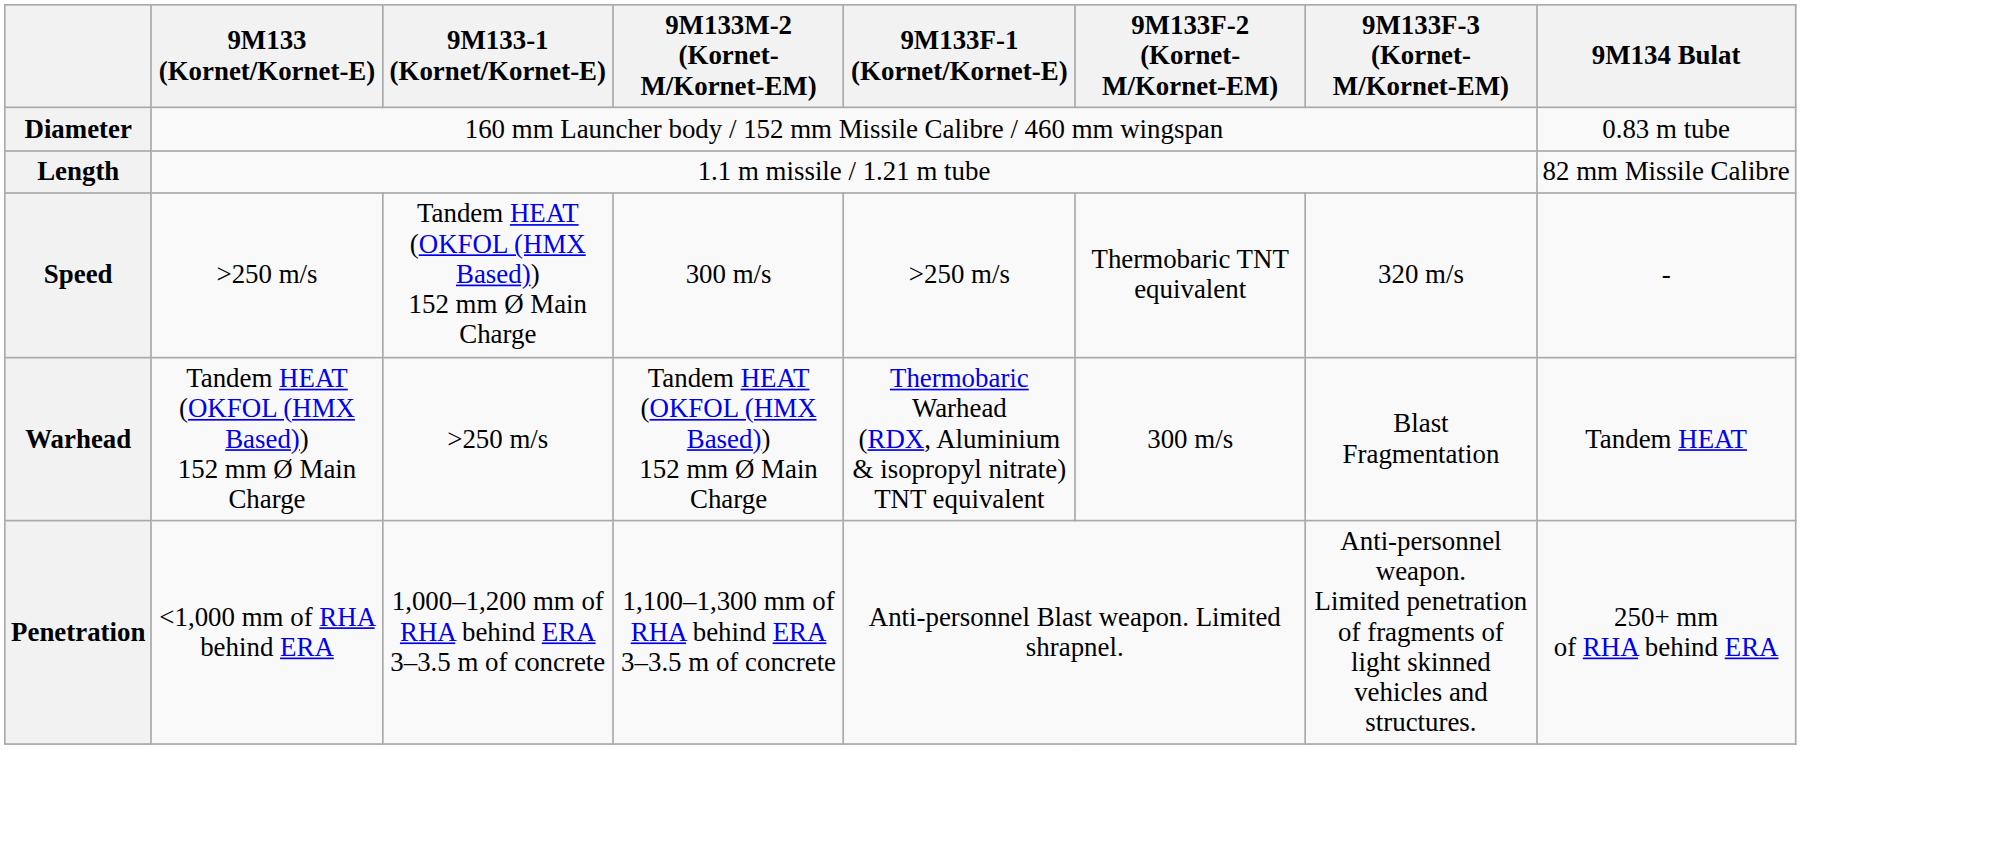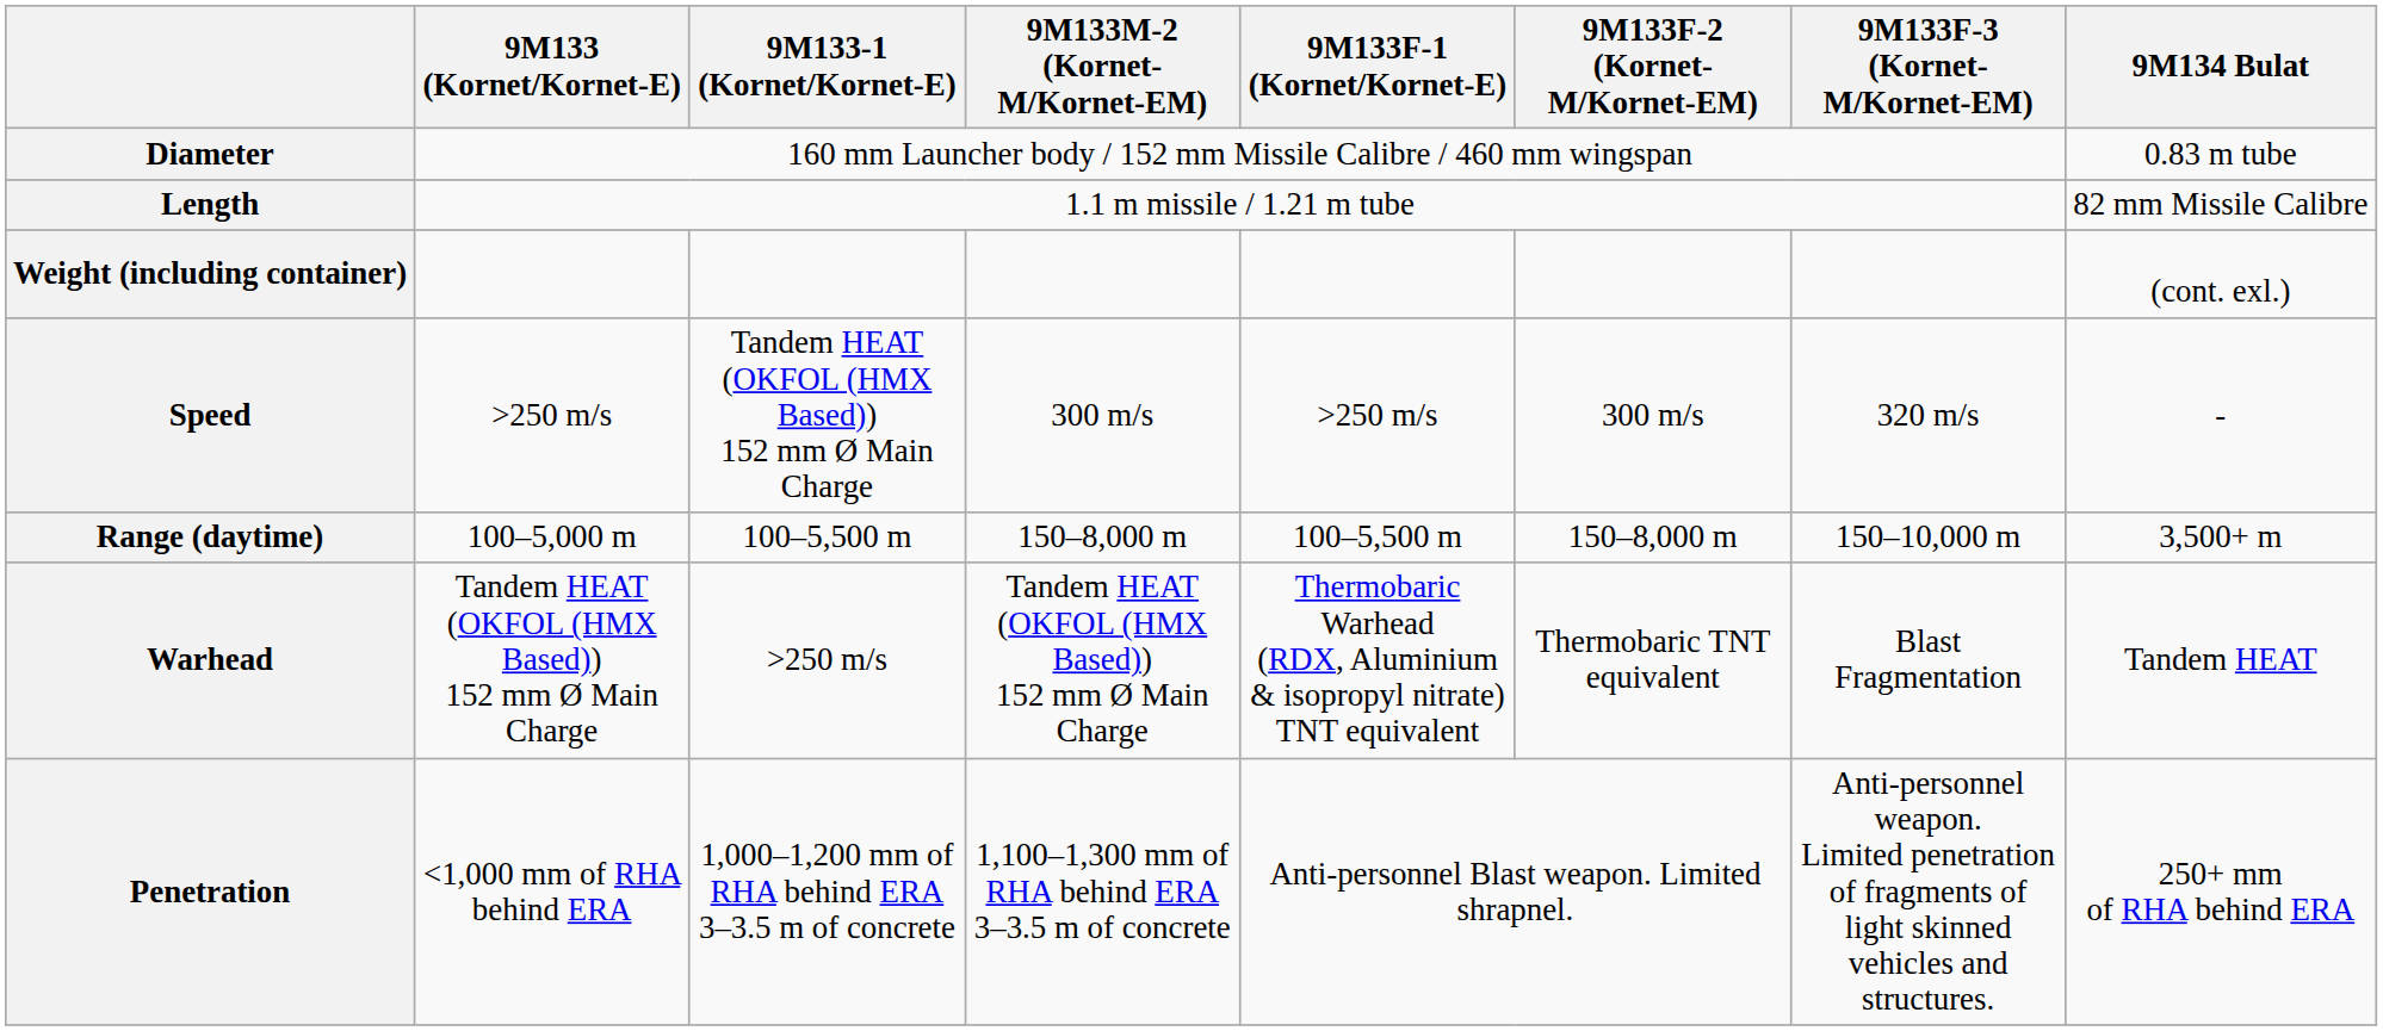+ row: Weight (including container) | (cont. exl.)
Speed | 9M133F-2 (Kornet-M/Kornet-EM): Thermobaric TNT equivalent -> 300 m/s
+ row: Range (daytime) | 100–5,000 m | 100–5,500 m | 150–8,000 m | 100–5,500 m | 150–8,000 m | 150–10,000 m | 3,500+ m
Warhead | 9M133F-2 (Kornet-M/Kornet-EM): 300 m/s -> Thermobaric TNT equivalent
